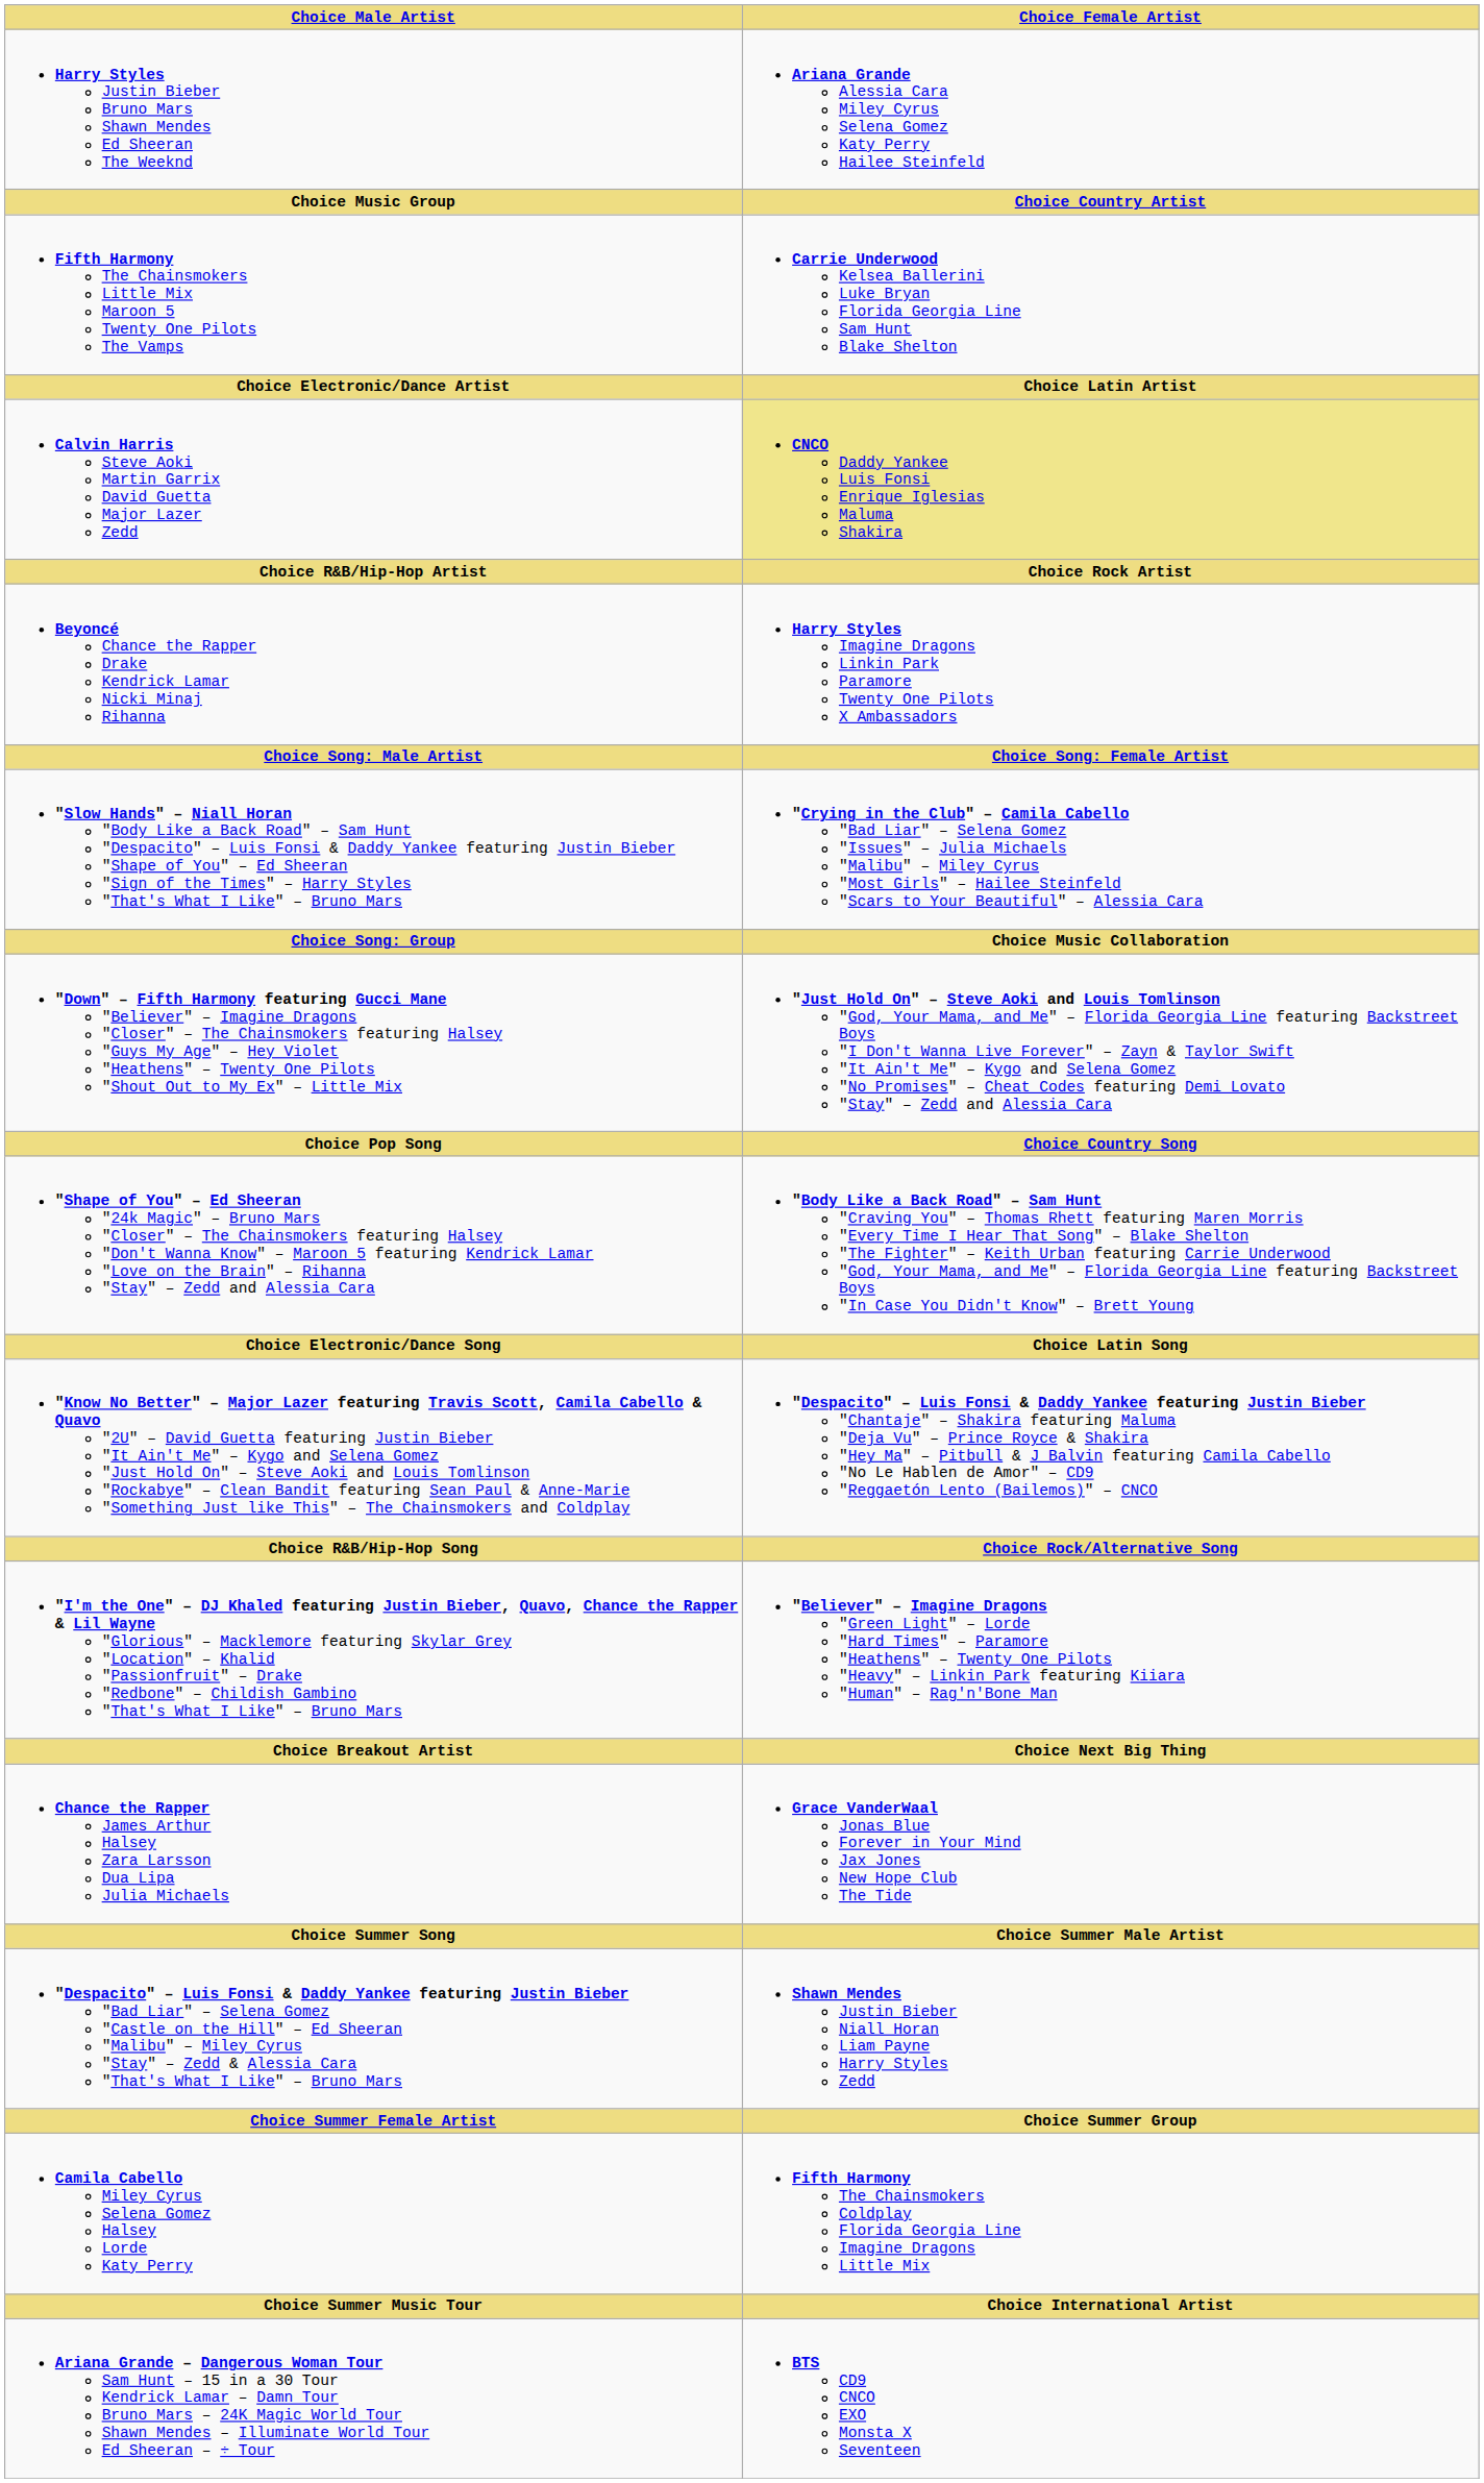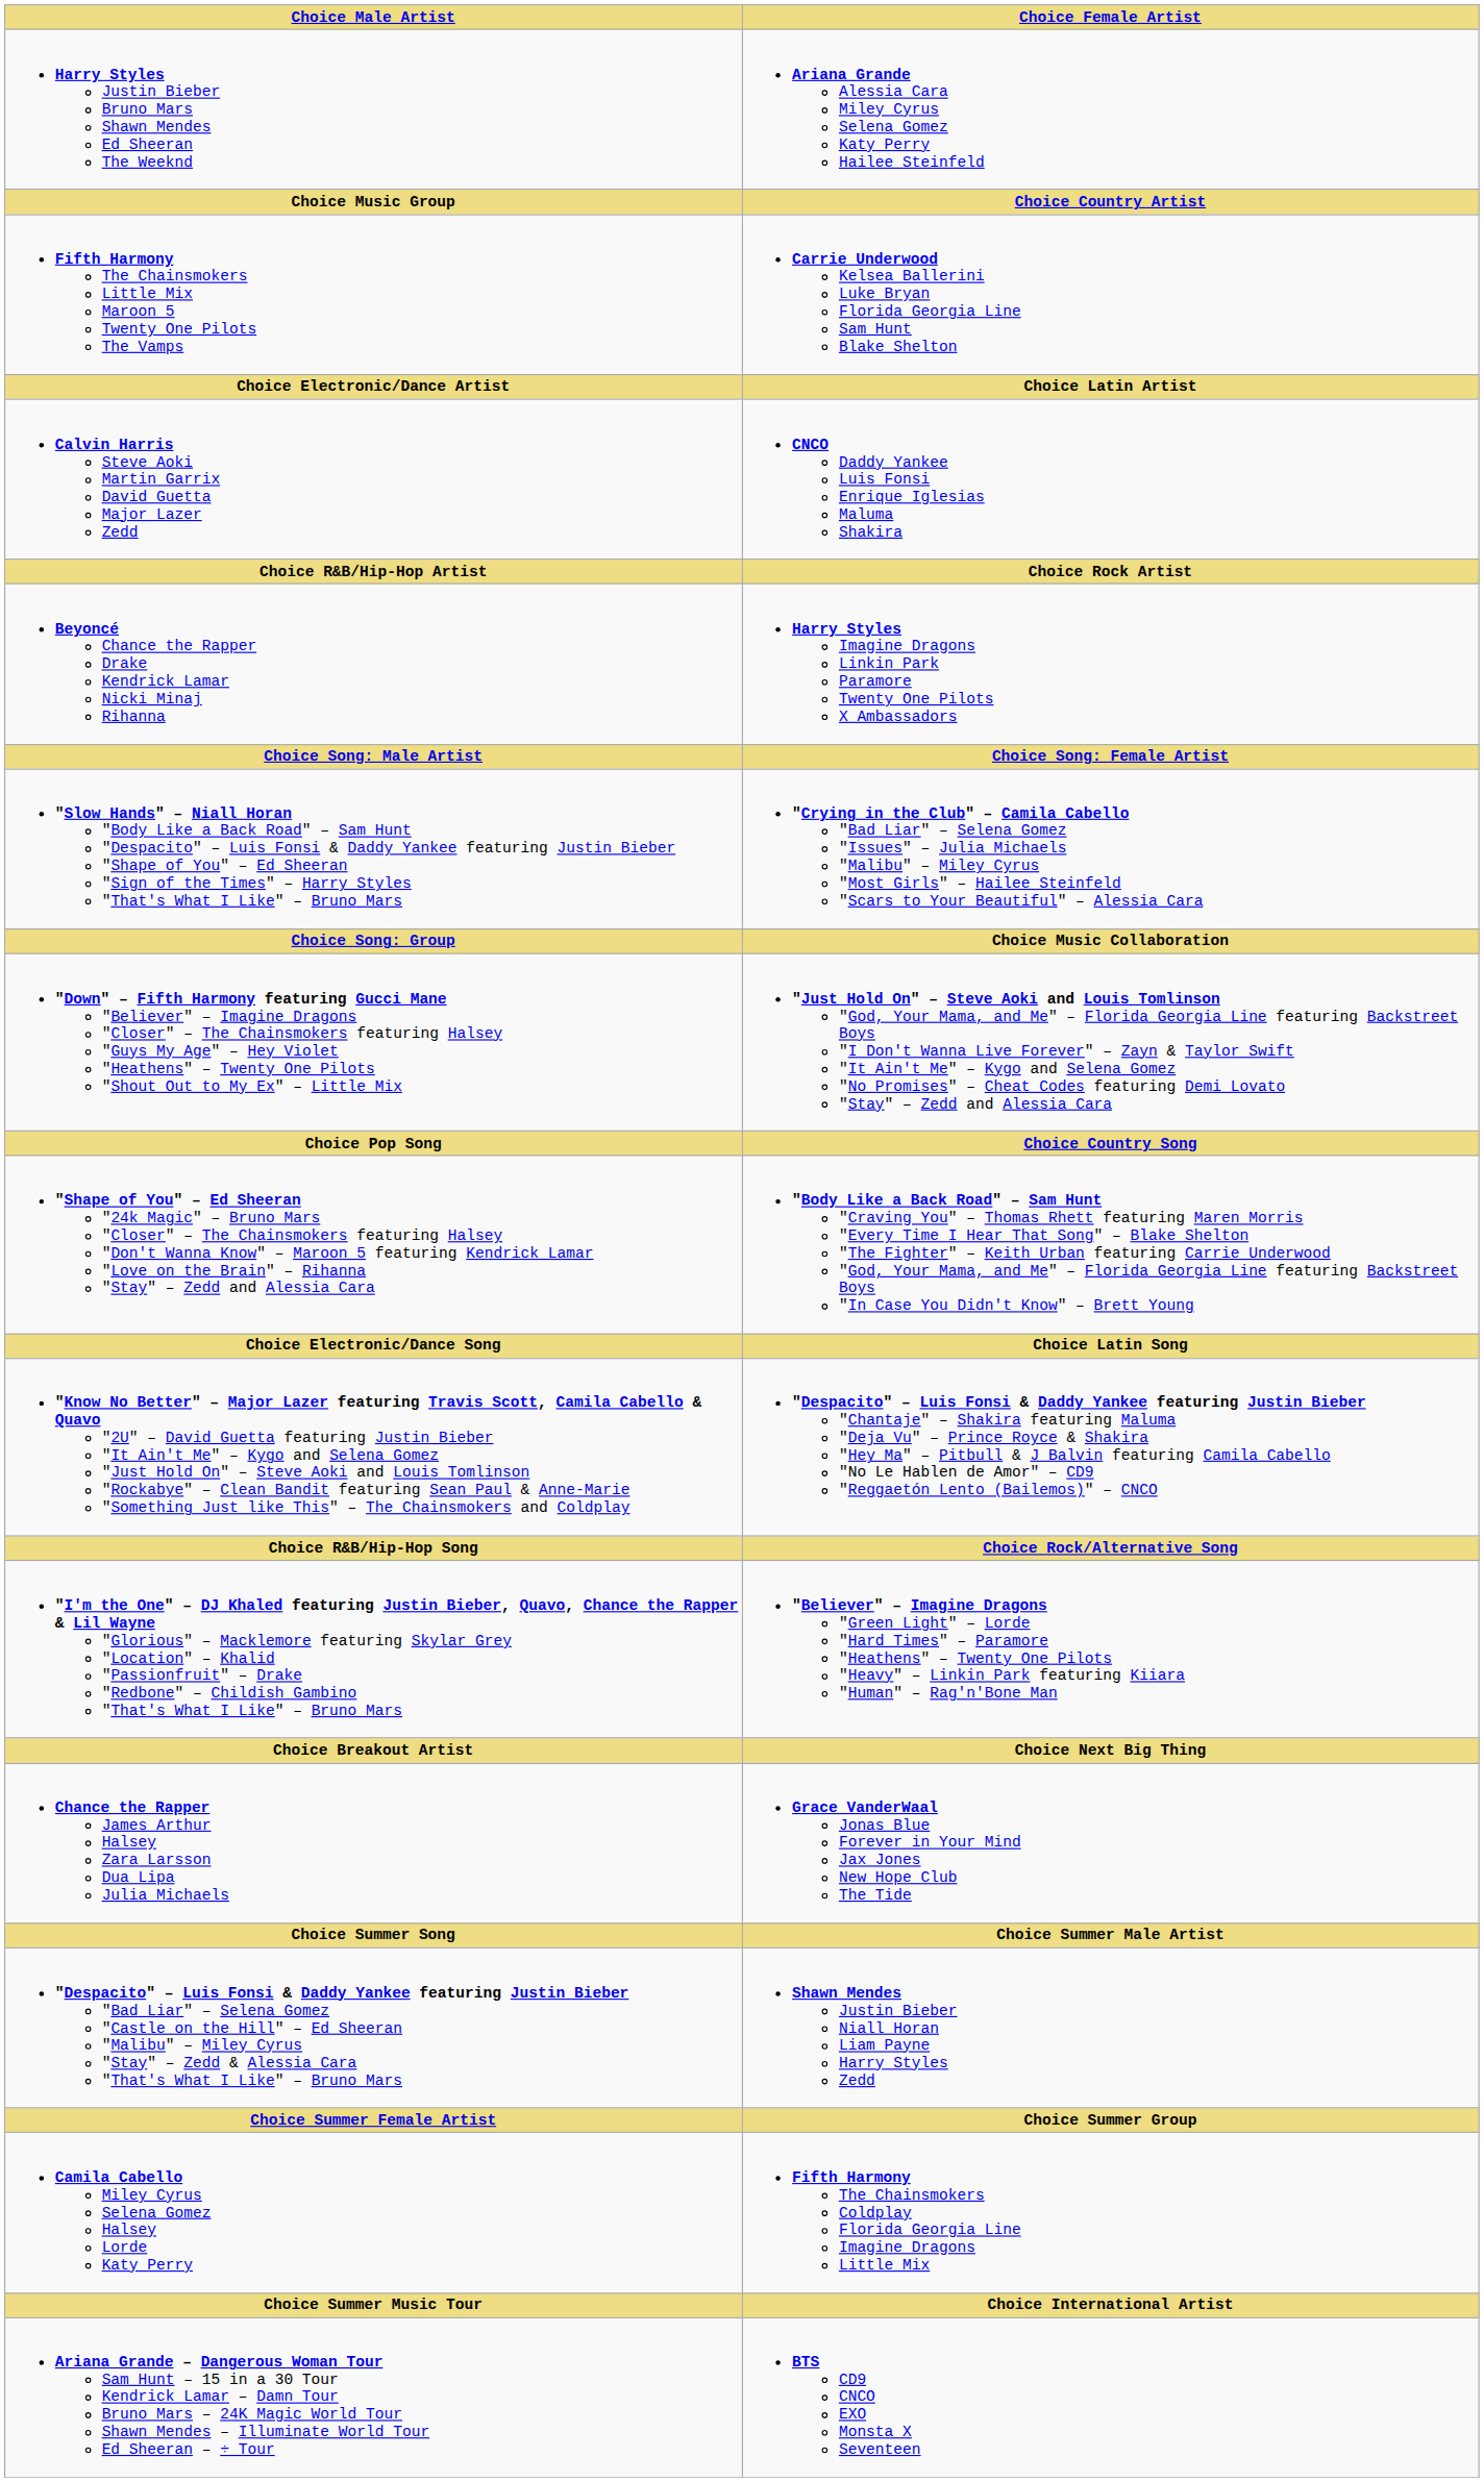row 6 | Choice Female Artist: khaki background -> no background
